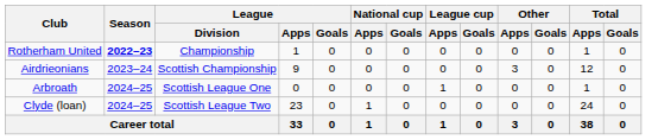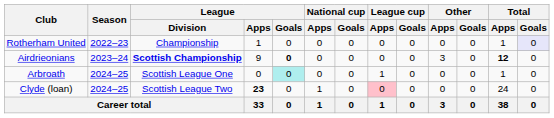Rotherham United | Season: bold -> normal
Rotherham United | Total / Goals: no background -> lavender background
Airdrieonians | League / Division: normal -> bold
Airdrieonians | League / Goals: normal -> bold
Airdrieonians | Total / Apps: normal -> bold
Arbroath | League / Goals: no background -> paleturquoise background
Clyde (loan) | League / Apps: normal -> bold
Clyde (loan) | League cup / Apps: no background -> pink background
